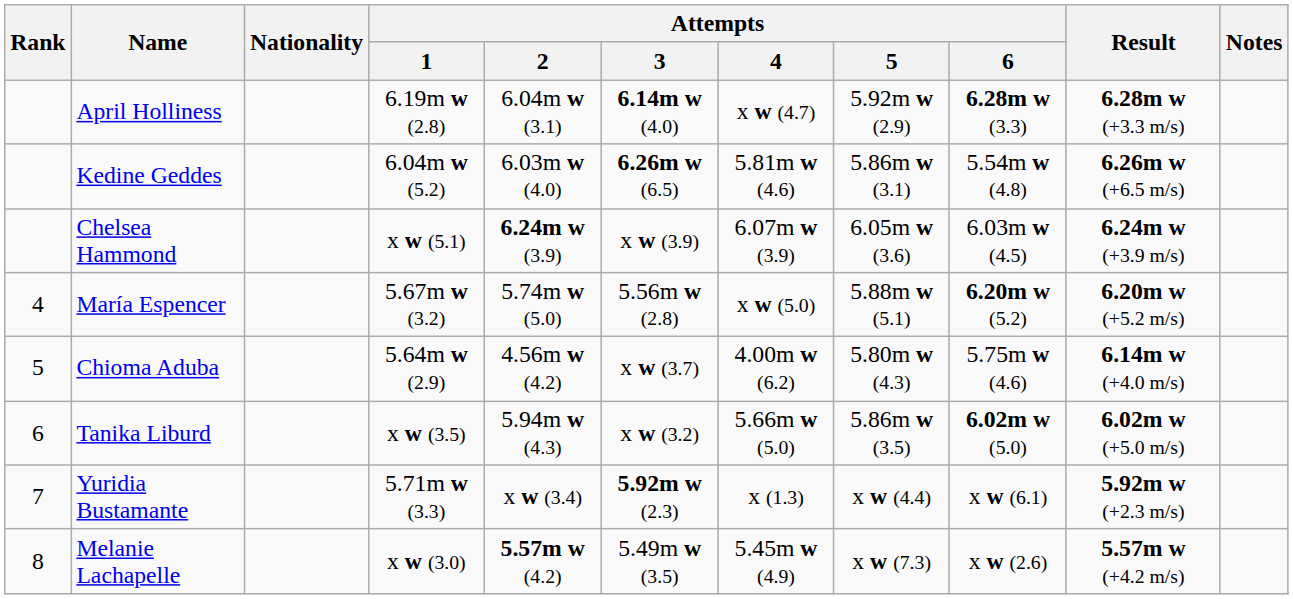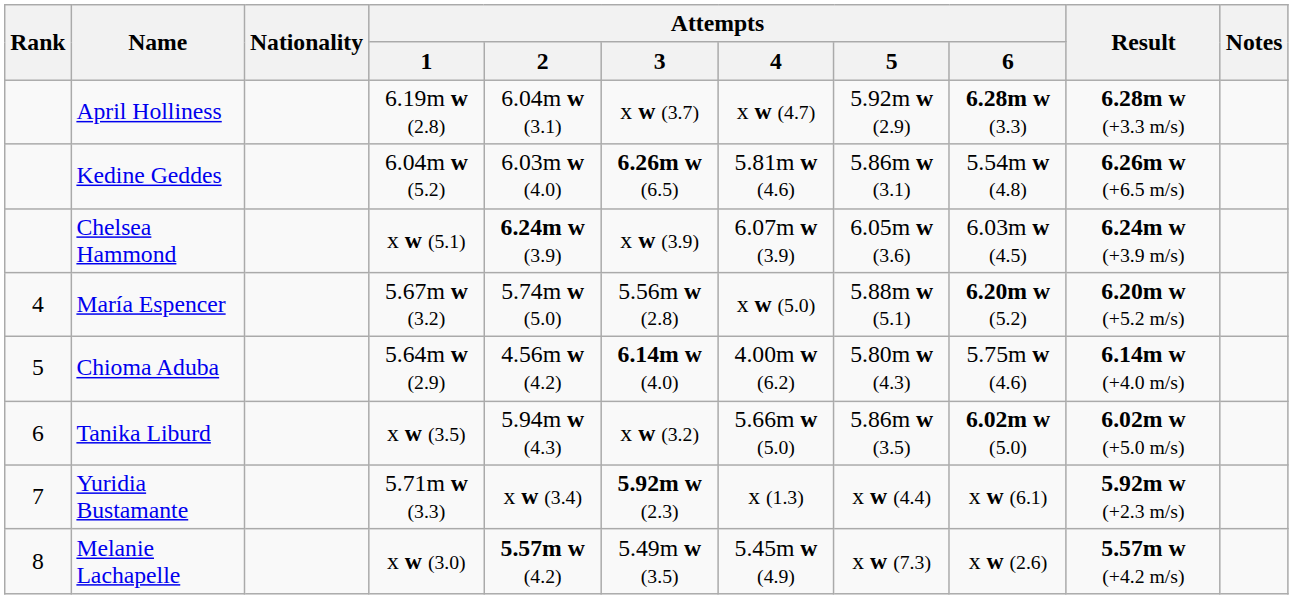April Holliness | Attempts / 3: 6.14m w (4.0) -> x w (3.7)
Chioma Aduba | Attempts / 3: x w (3.7) -> 6.14m w (4.0)
